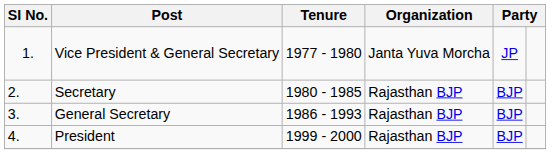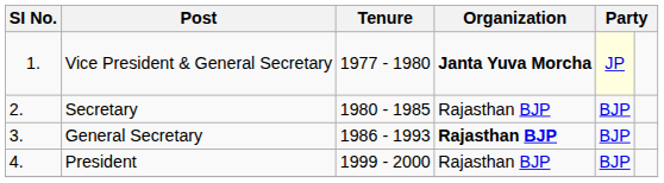Vice President & General Secretary | Organization: normal -> bold
Vice President & General Secretary | column 5: no background -> lightyellow background
General Secretary | Organization: normal -> bold
